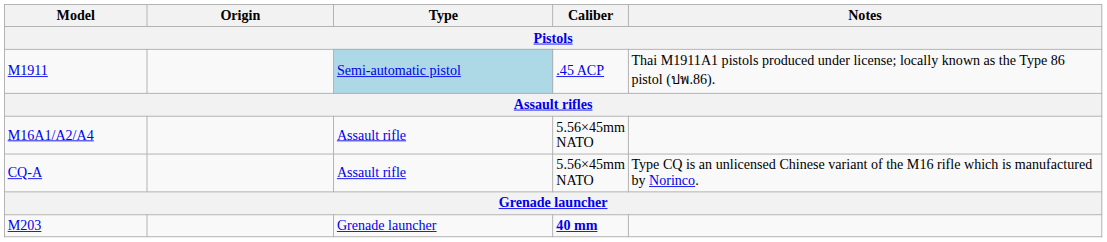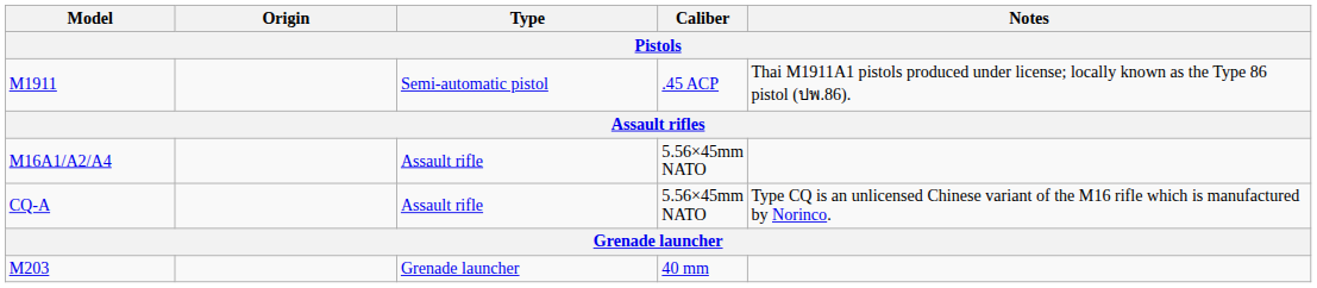M1911 | Type: lightblue background -> no background
M203 | Caliber: bold -> normal
